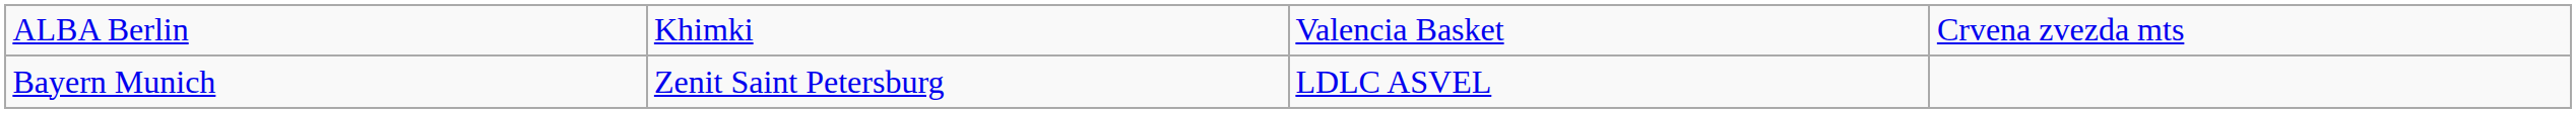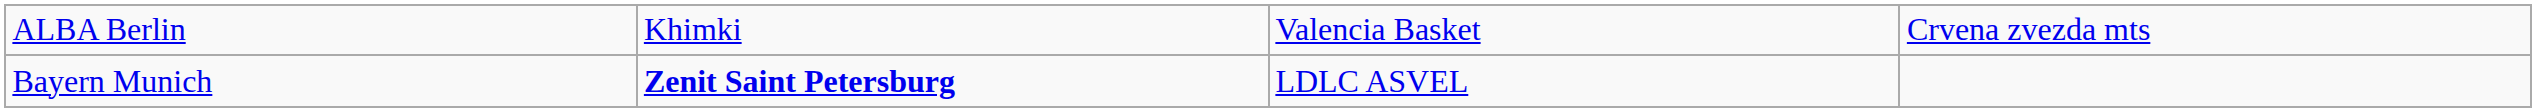Bayern Munich | column 2: normal -> bold
